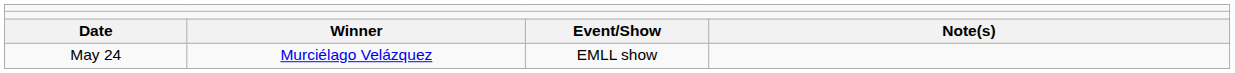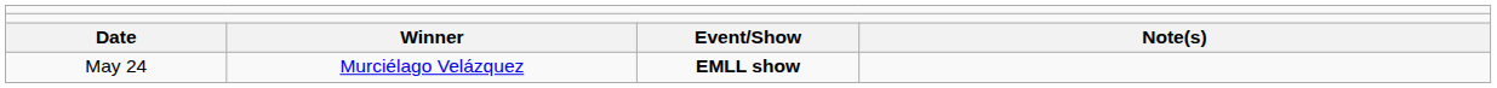May 24 | column 3: normal -> bold
